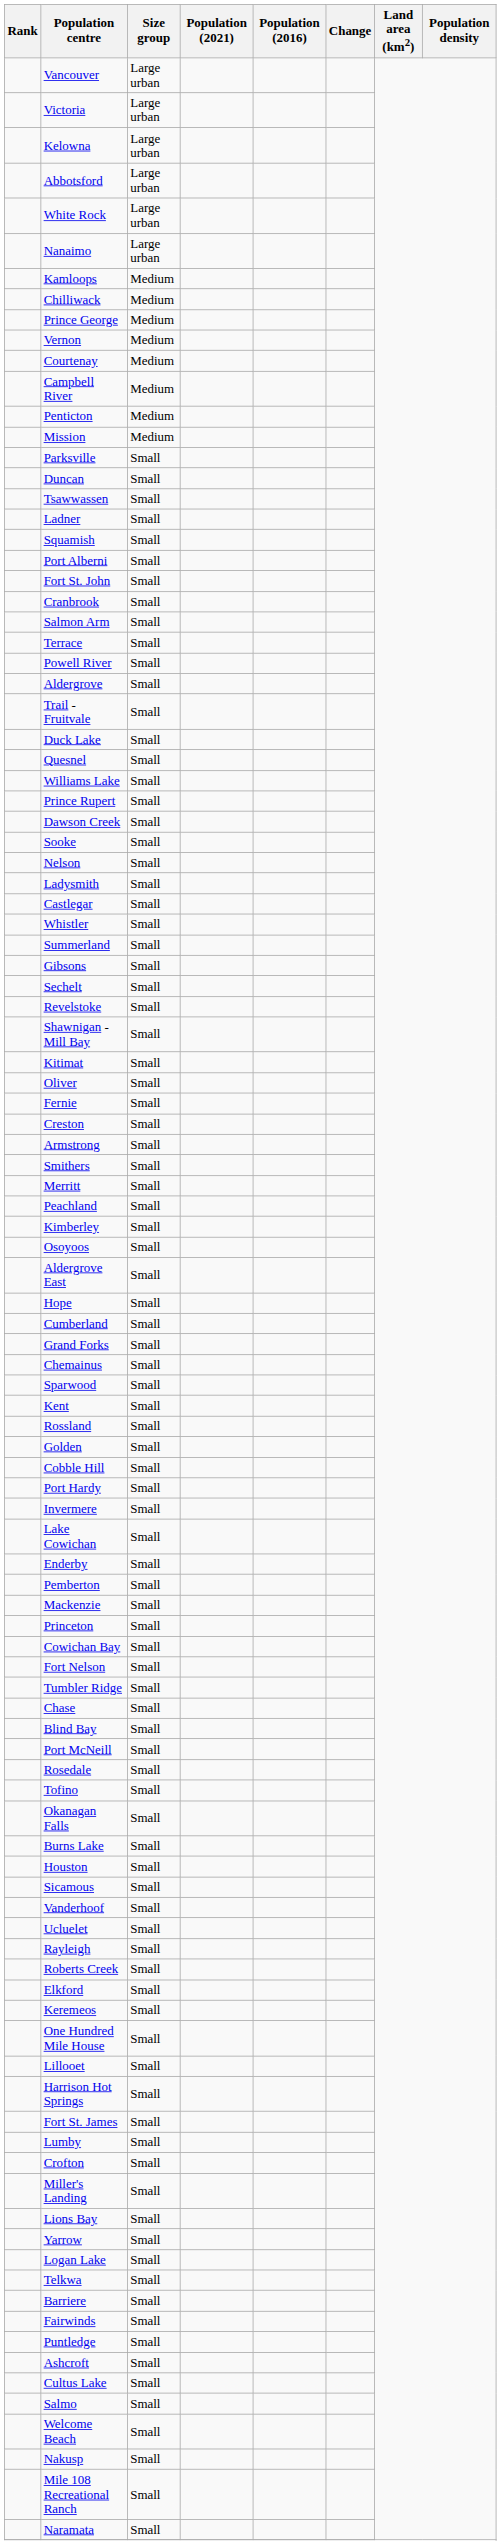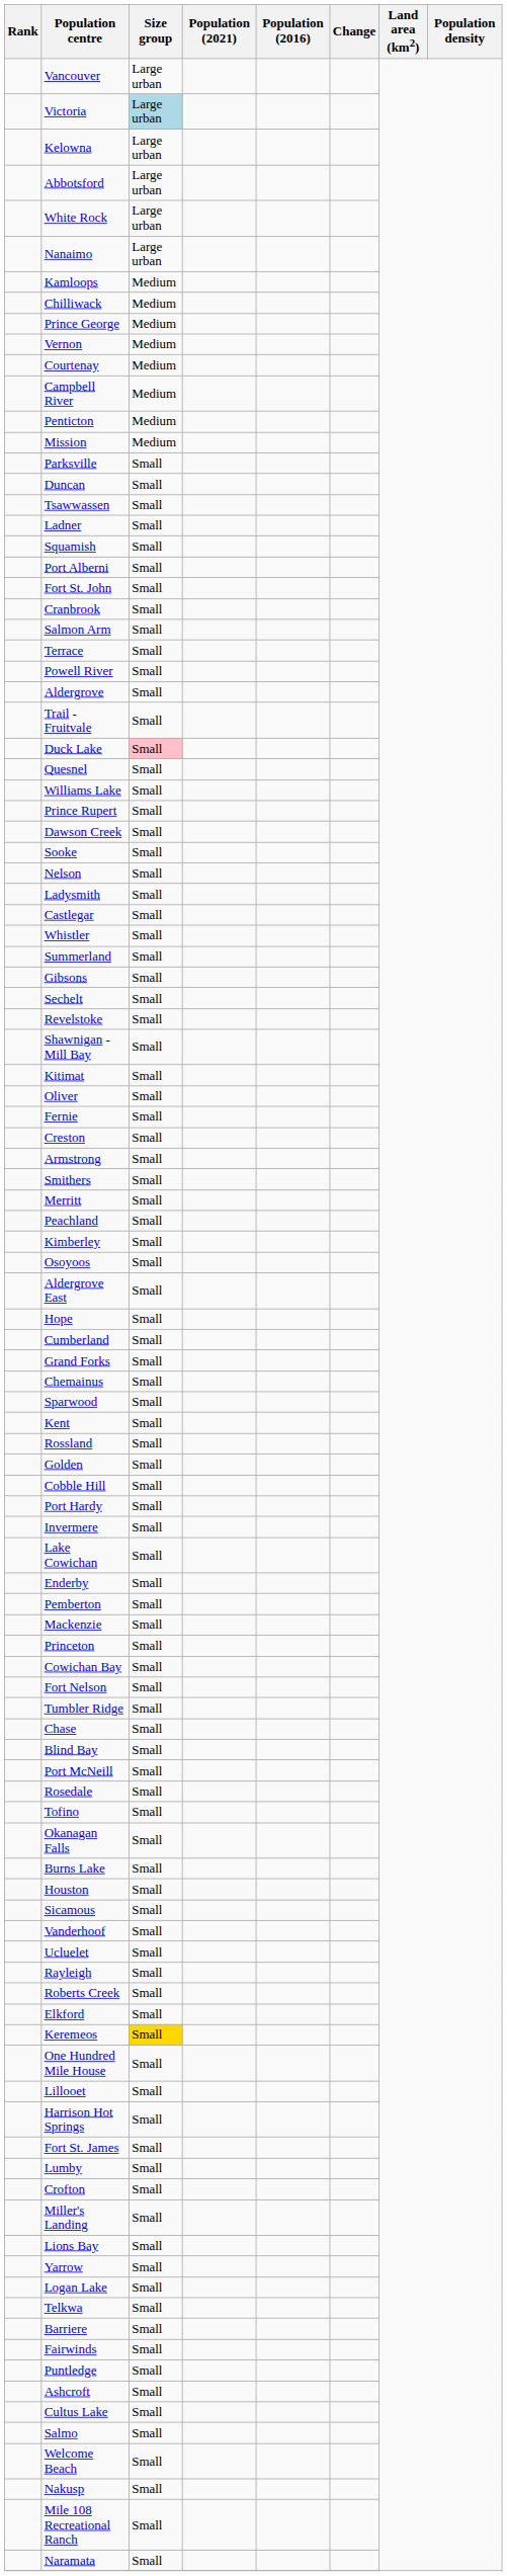Victoria | Size group: no background -> lightblue background
Duck Lake | Size group: no background -> pink background
Keremeos | Size group: no background -> gold background
